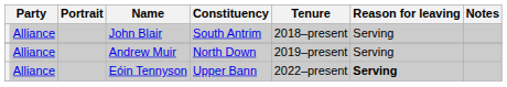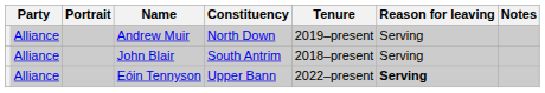rows swapped: John Blair <-> Andrew Muir
